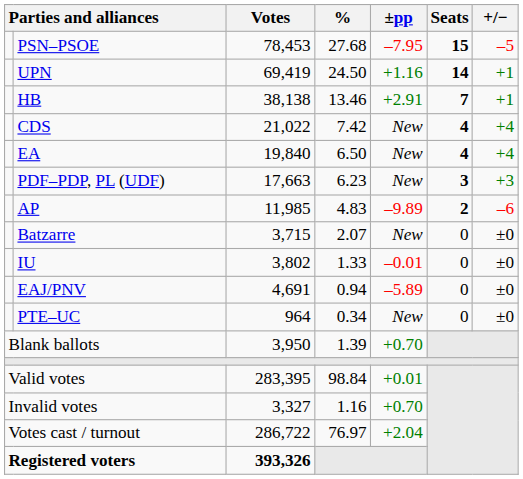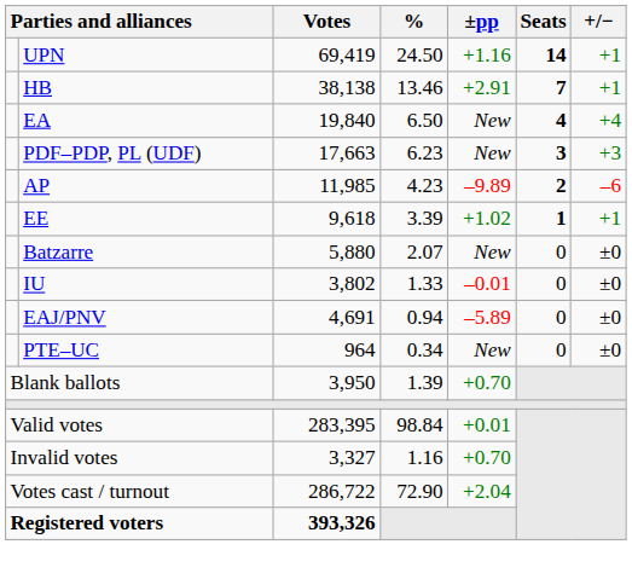- row: PSN–PSOE | 78,453 | 27.68 | –7.95 | 15 | –5
- row: CDS | 21,022 | 7.42 | New | 4 | +4
AP | %: 4.83 -> 4.23
+ row: EE | 9,618 | 3.39 | +1.02 | 1 | +1
Batzarre | Votes: 3,715 -> 5,880
Votes cast / turnout | %: 76.97 -> 72.90
